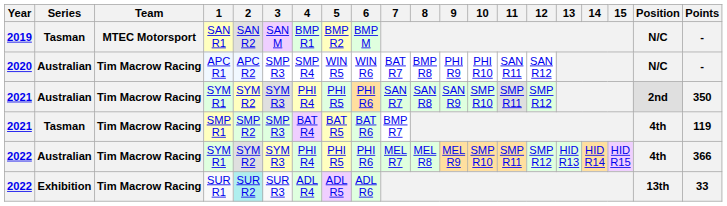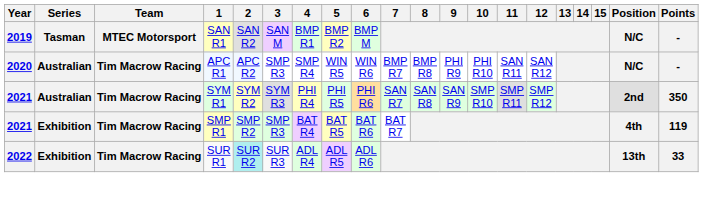APC R1 | 7: BAT R7 -> BMP R7
SMP R1 | Series: Tasman -> Exhibition
SMP R1 | 7: BMP R7 -> BAT R7
- row: 2022 | Australian | Tim Macrow Racing | SYM R1 | SYM R2 | SYM R3 | PHI R4 | PHI R5 | PHI R6 | MEL R7 | MEL R8 | MEL R9 | SMP R10 | SMP R11 | SMP R12 | HID R13 | HID R14 | HID R15 | 4th | 366
